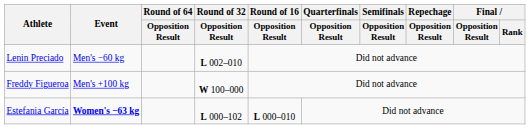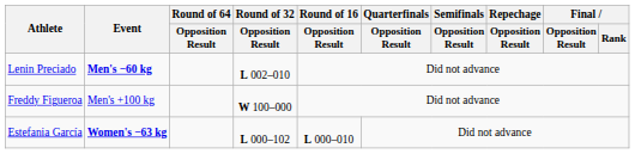Lenin Preciado | Event: normal -> bold
